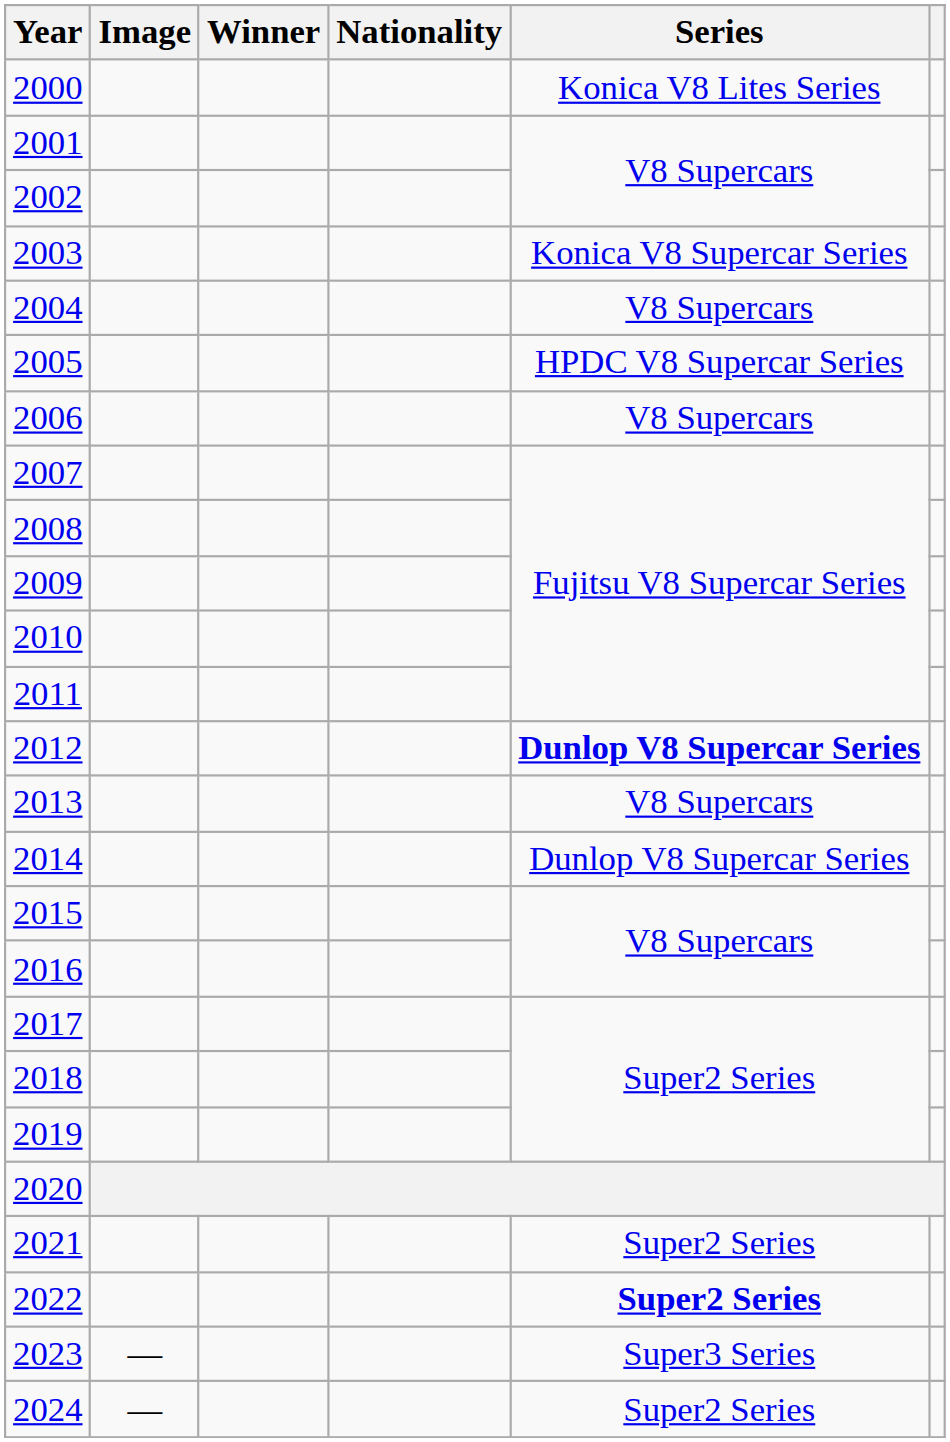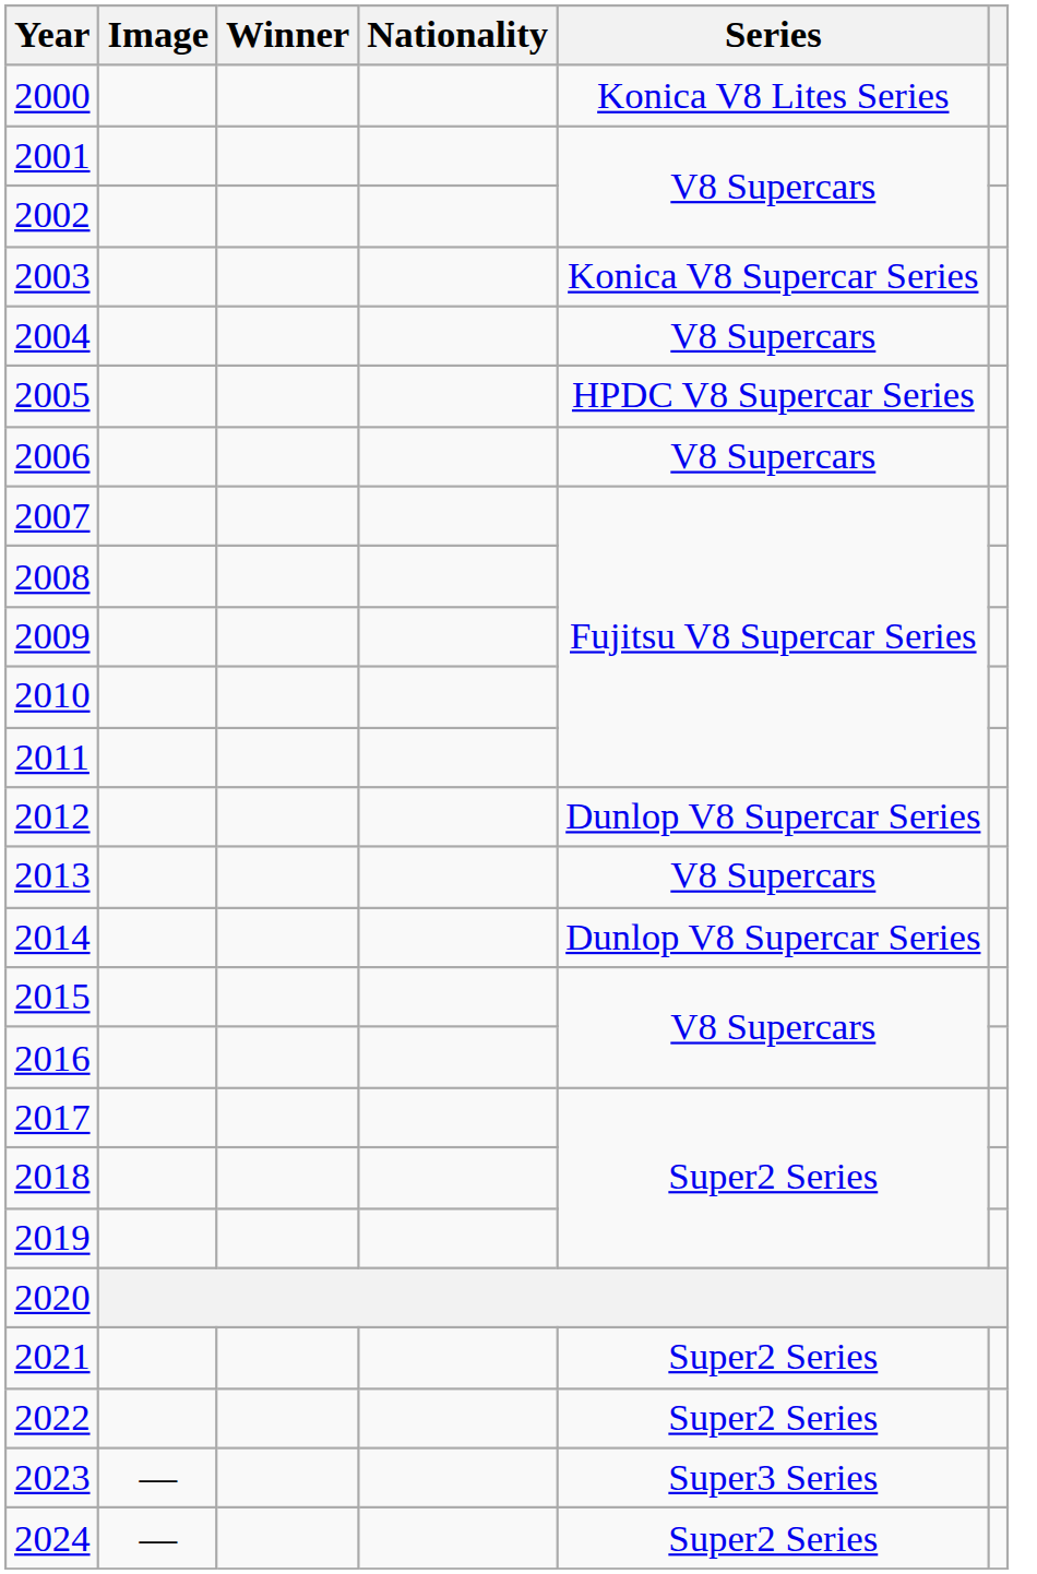2012 | Series: bold -> normal
2022 | Series: bold -> normal
